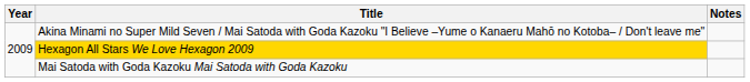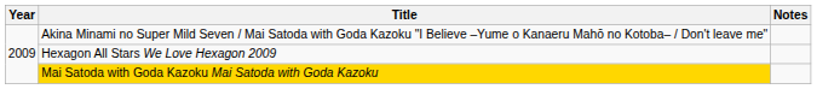Hexagon All Stars We Love Hexagon 2009 | Title: gold background -> no background
Mai Satoda with Goda Kazoku Mai Satoda with Goda Kazoku | Title: no background -> gold background
